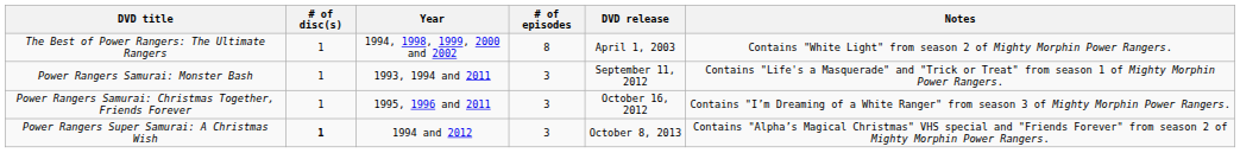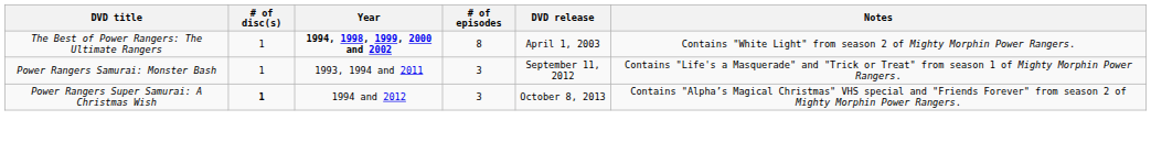The Best of Power Rangers: The Ultimate Rangers | Year: normal -> bold
- row: Power Rangers Samurai: Christmas Together, Friends Forever | 1 | 1995, 1996 and 2011 | 3 | October 16, 2012 | Contains "I’m Dreaming of a White Ranger" from season 3 of Mighty Morphin Power Rangers.
